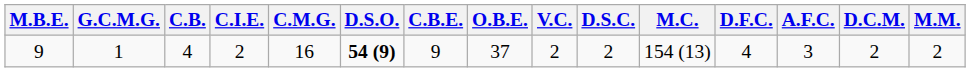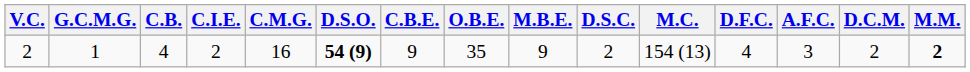columns swapped: V.C. <-> M.B.E.
row 2 | O.B.E.: 37 -> 35
row 2 | M.M.: normal -> bold
